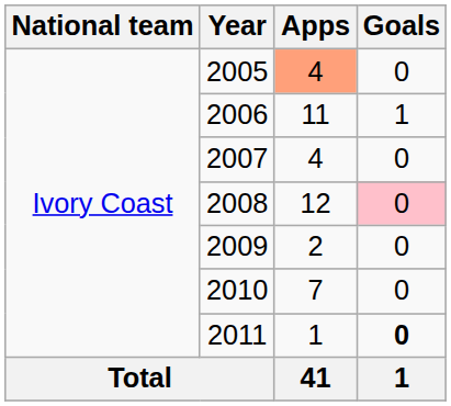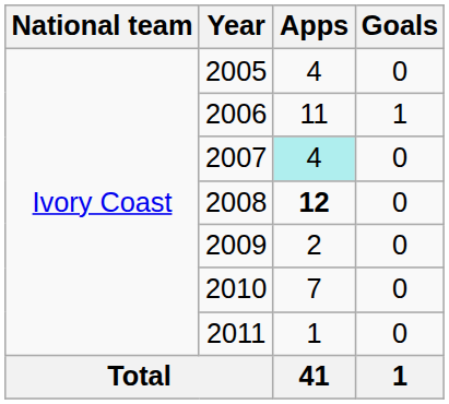2005 | Apps: lightsalmon background -> no background
2007 | Apps: no background -> paleturquoise background
2008 | Apps: normal -> bold
2008 | Goals: pink background -> no background
2011 | Goals: bold -> normal
